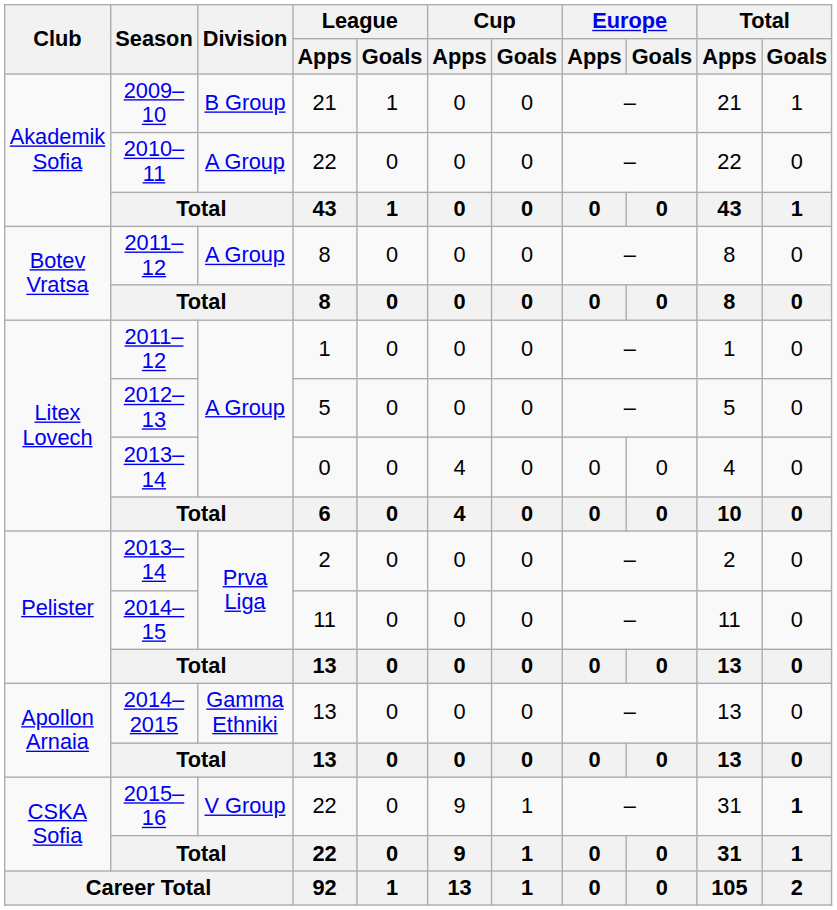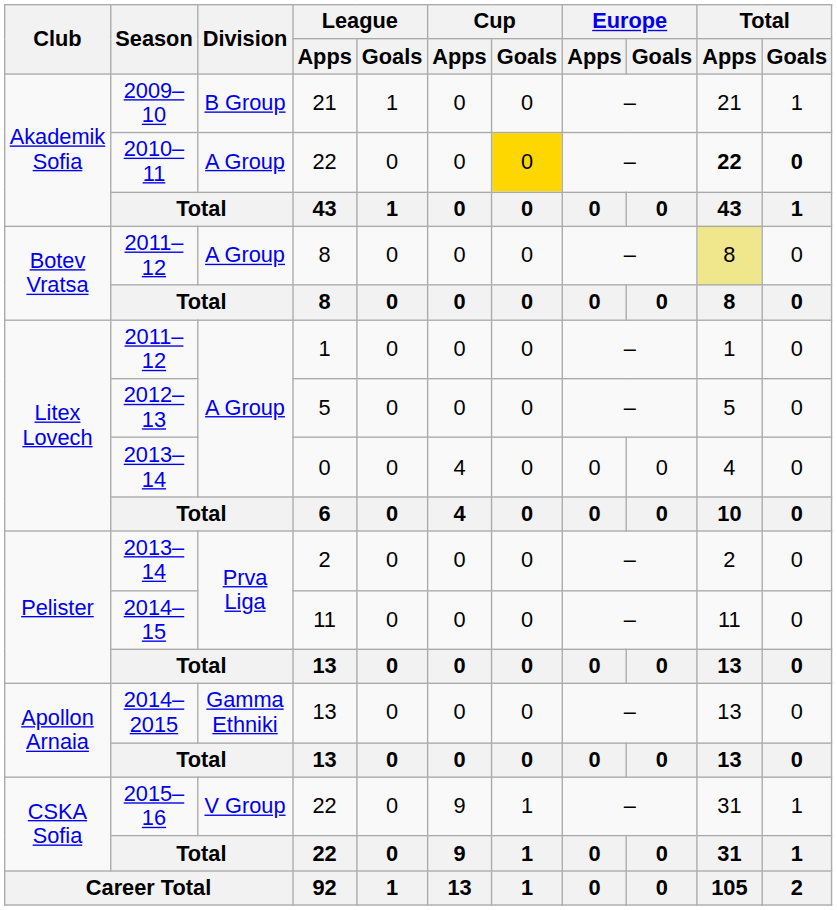2010–11 / 22 | Cup / Goals: no background -> gold background
2010–11 / 22 | Total / Apps: normal -> bold
2010–11 / 22 | Total / Goals: normal -> bold
2011–12 / 8 | Total / Apps: no background -> khaki background
2015–16 / 22 | Total / Goals: bold -> normal
